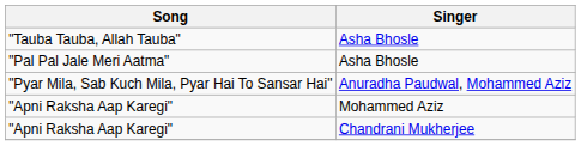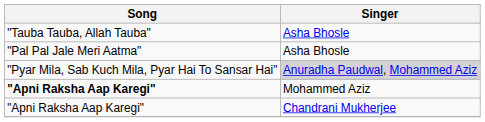row 4 | Singer: no background -> lightgrey background
row 5 | Song: normal -> bold
